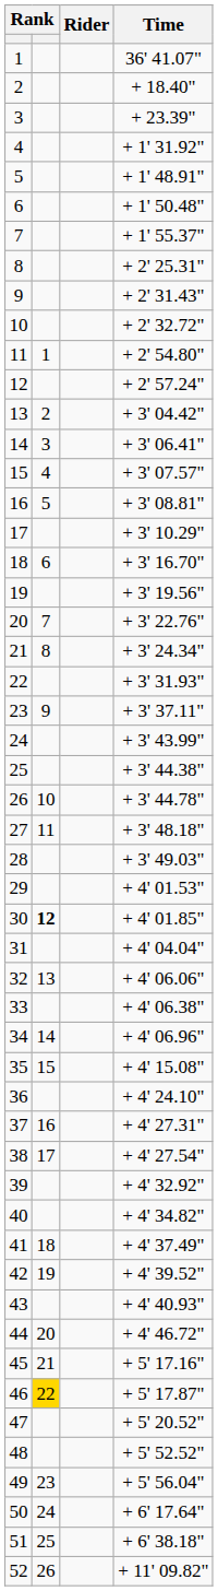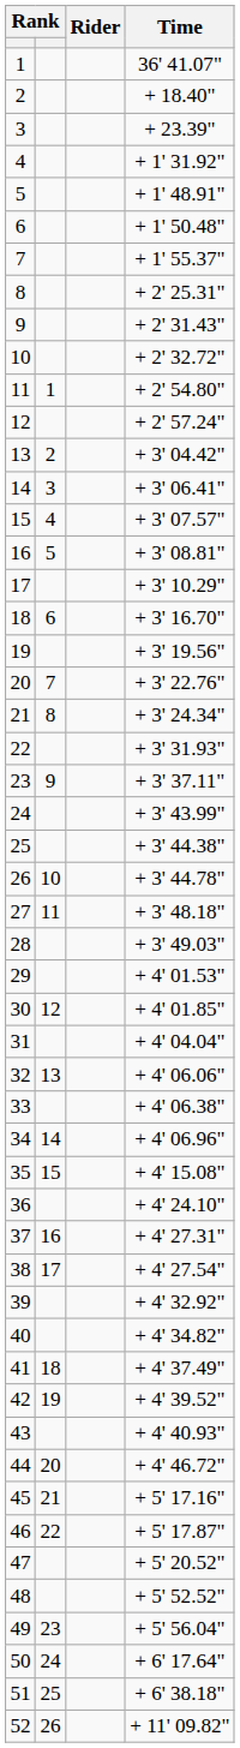30 | column 2: bold -> normal
46 | column 2: gold background -> no background
